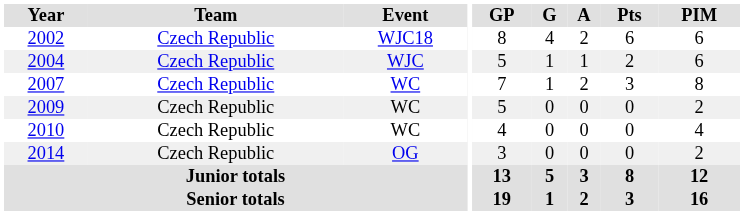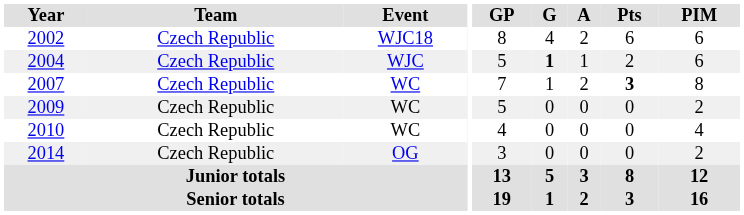2004 | G: normal -> bold
2007 | Pts: normal -> bold
